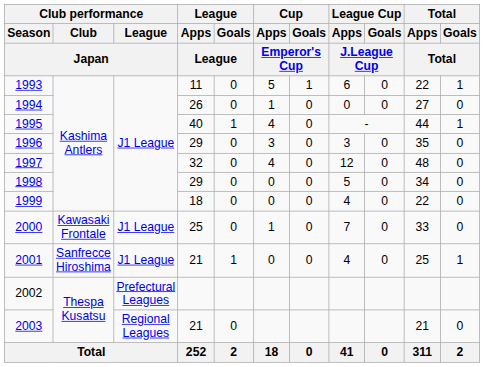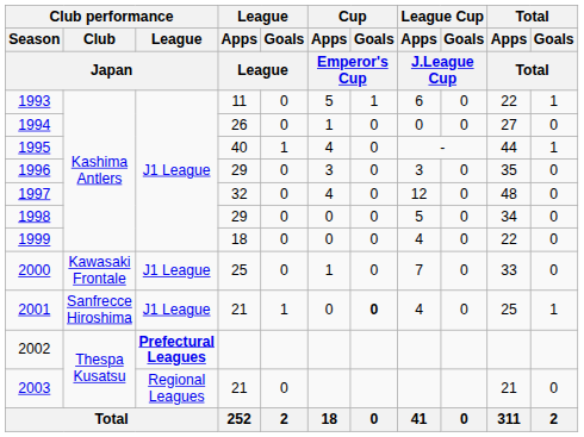2001 | Cup / Goals / Emperor's Cup: normal -> bold
2002 | Club performance / League / Japan: normal -> bold
